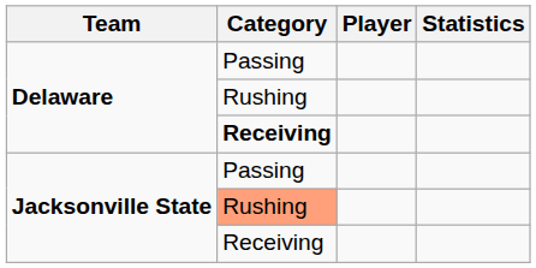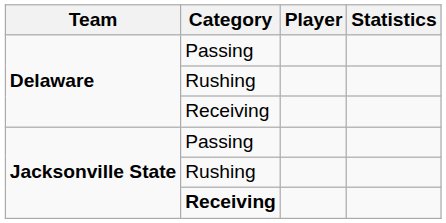Delaware / Receiving | Category: bold -> normal
Jacksonville State / Rushing | Category: lightsalmon background -> no background
Jacksonville State / Receiving | Category: normal -> bold
